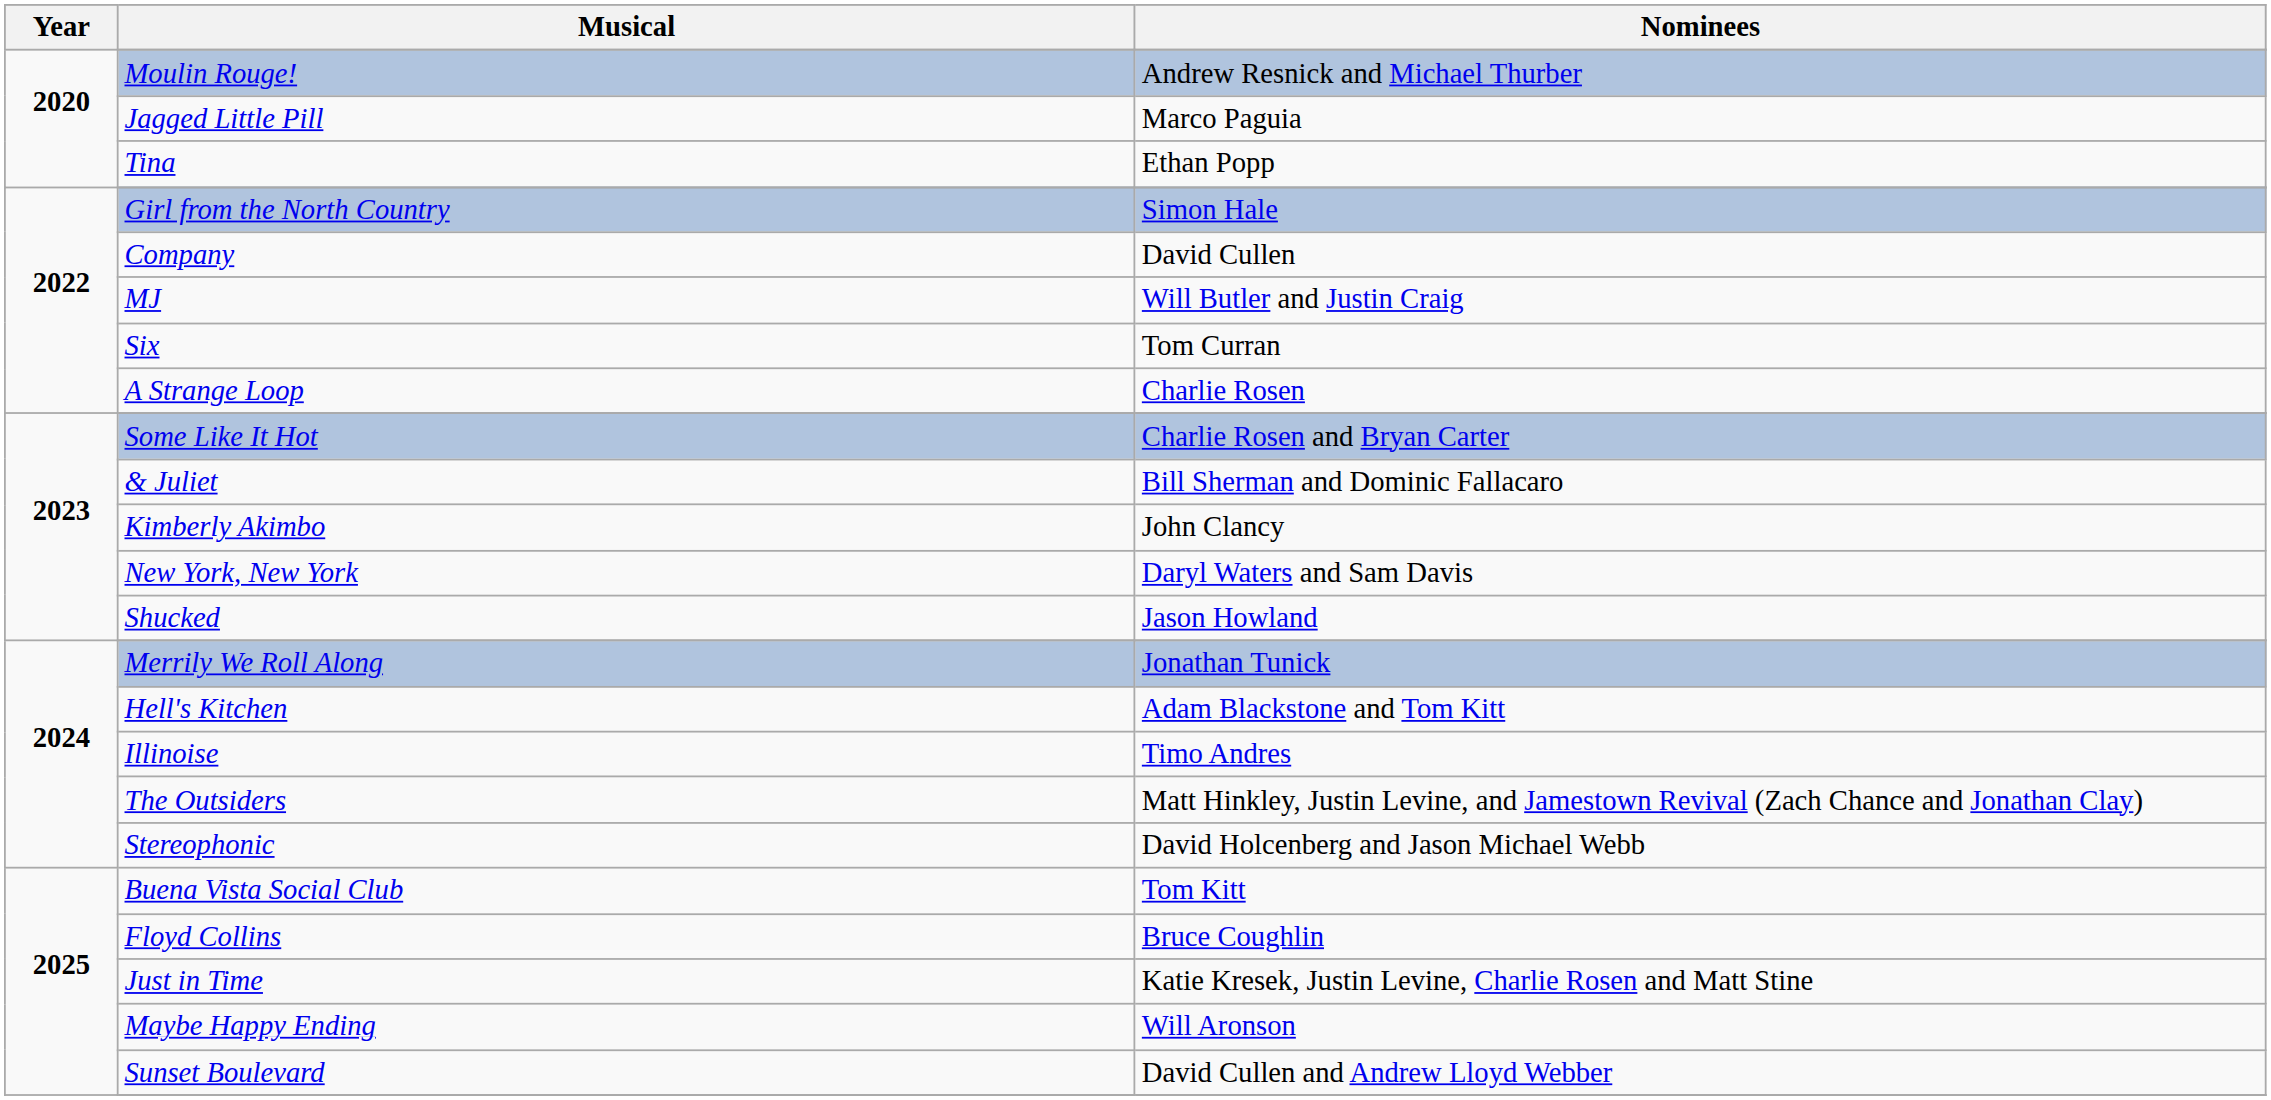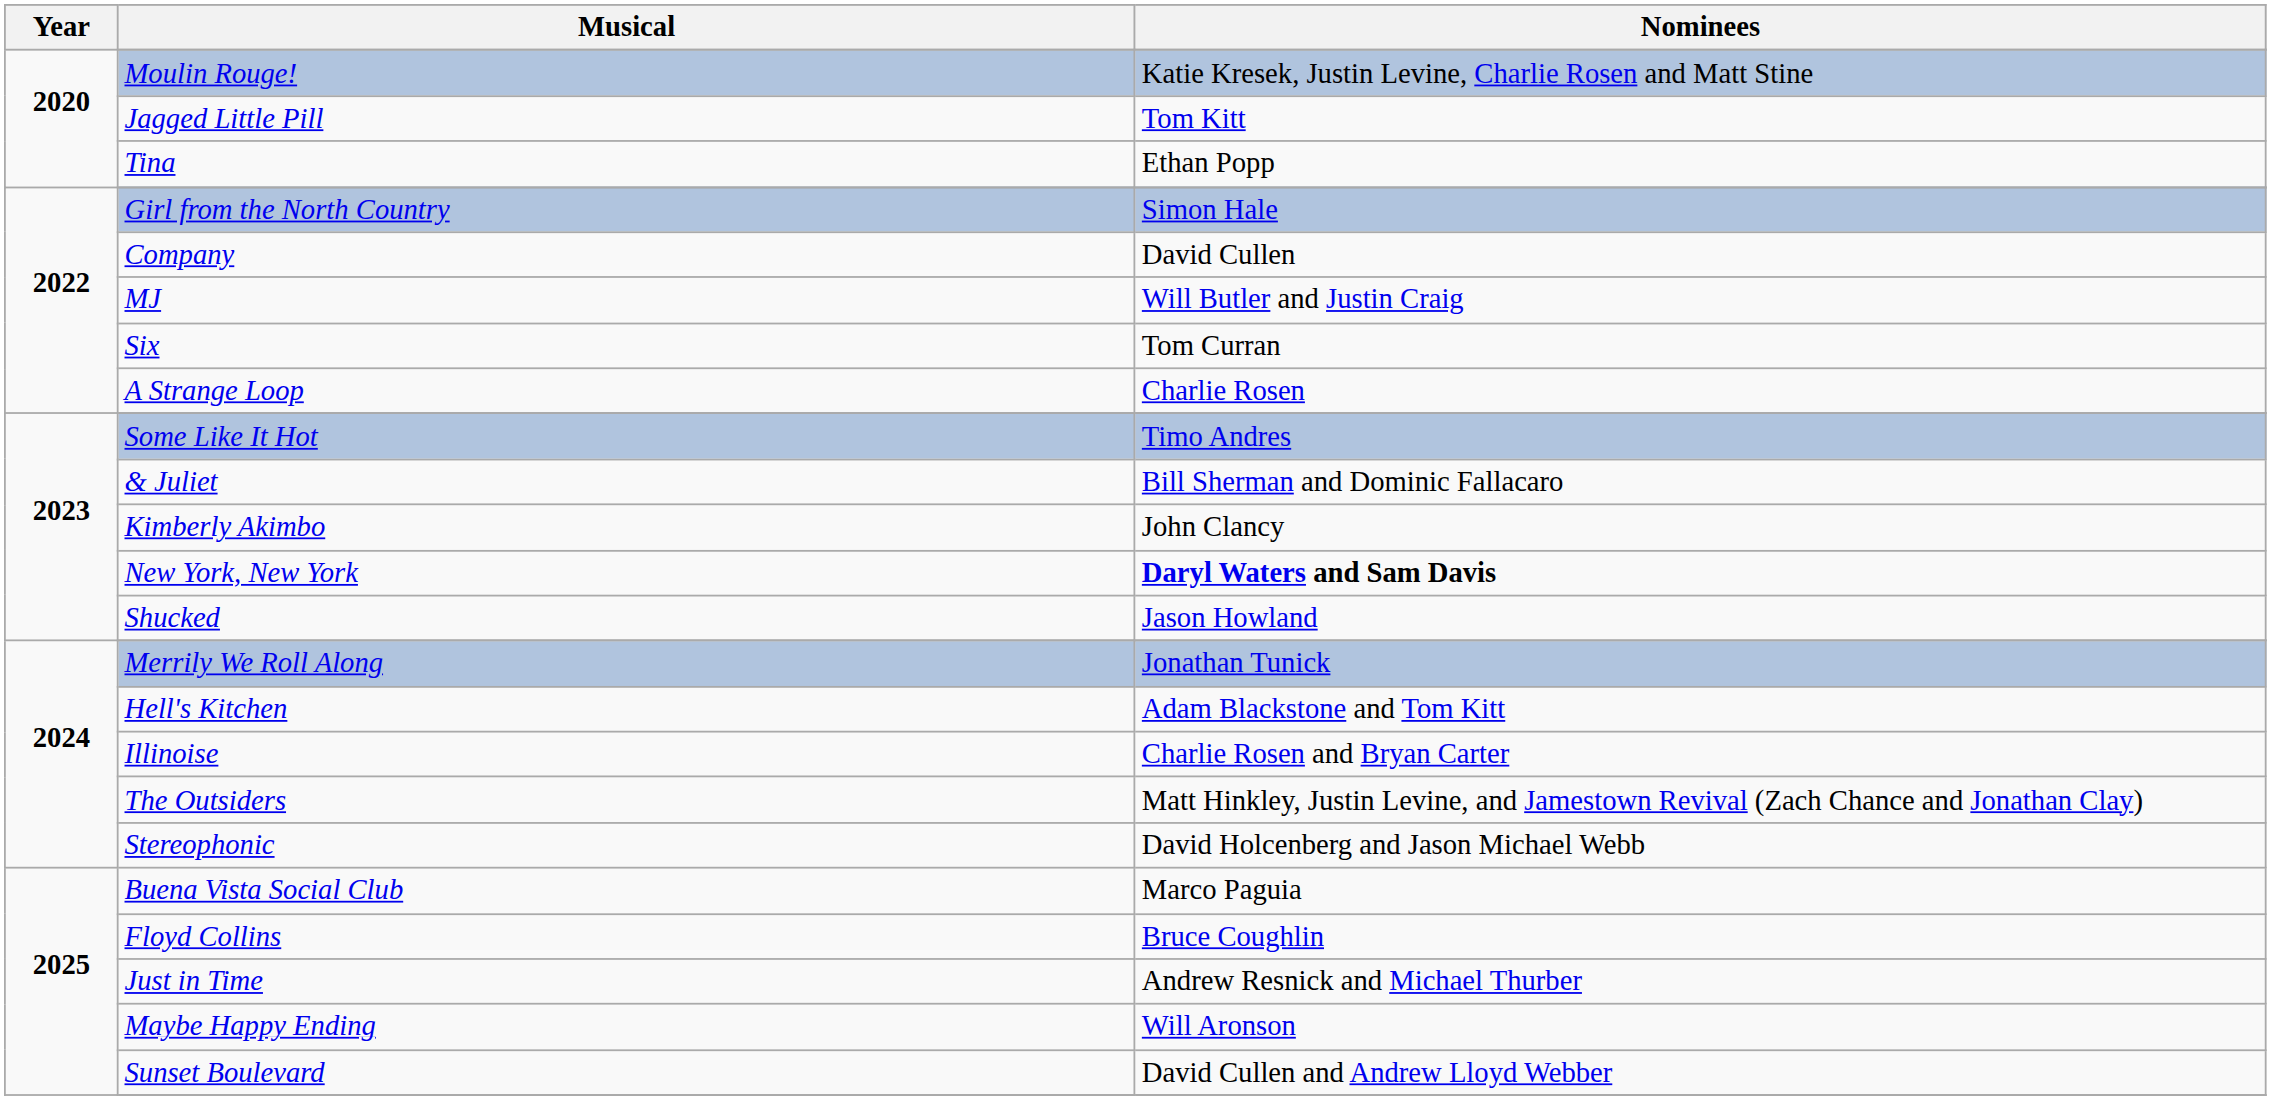Moulin Rouge! | Nominees: Andrew Resnick and Michael Thurber -> Katie Kresek, Justin Levine, Charlie Rosen and Matt Stine
Jagged Little Pill | Nominees: Marco Paguia -> Tom Kitt
Some Like It Hot | Nominees: Charlie Rosen and Bryan Carter -> Timo Andres
New York, New York | Nominees: normal -> bold
Illinoise | Nominees: Timo Andres -> Charlie Rosen and Bryan Carter
Buena Vista Social Club | Nominees: Tom Kitt -> Marco Paguia
Just in Time | Nominees: Katie Kresek, Justin Levine, Charlie Rosen and Matt Stine -> Andrew Resnick and Michael Thurber
